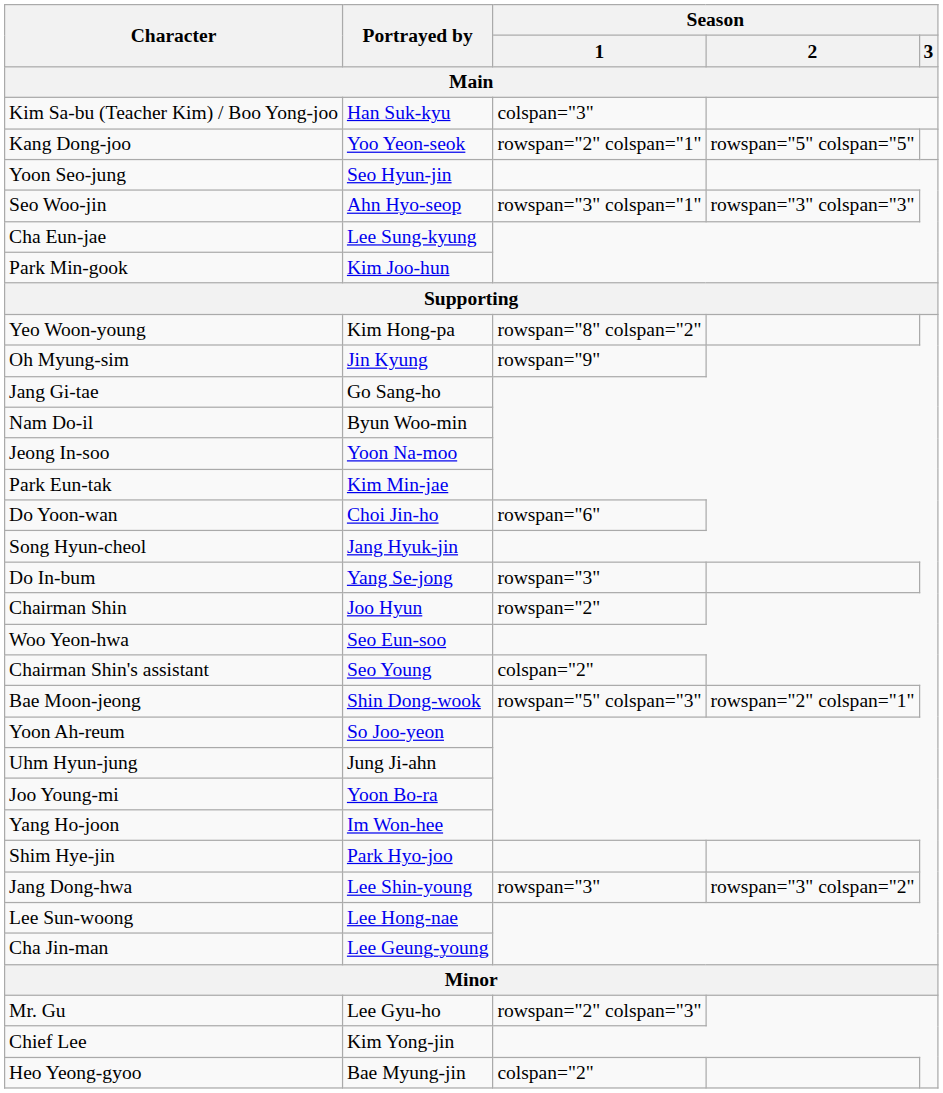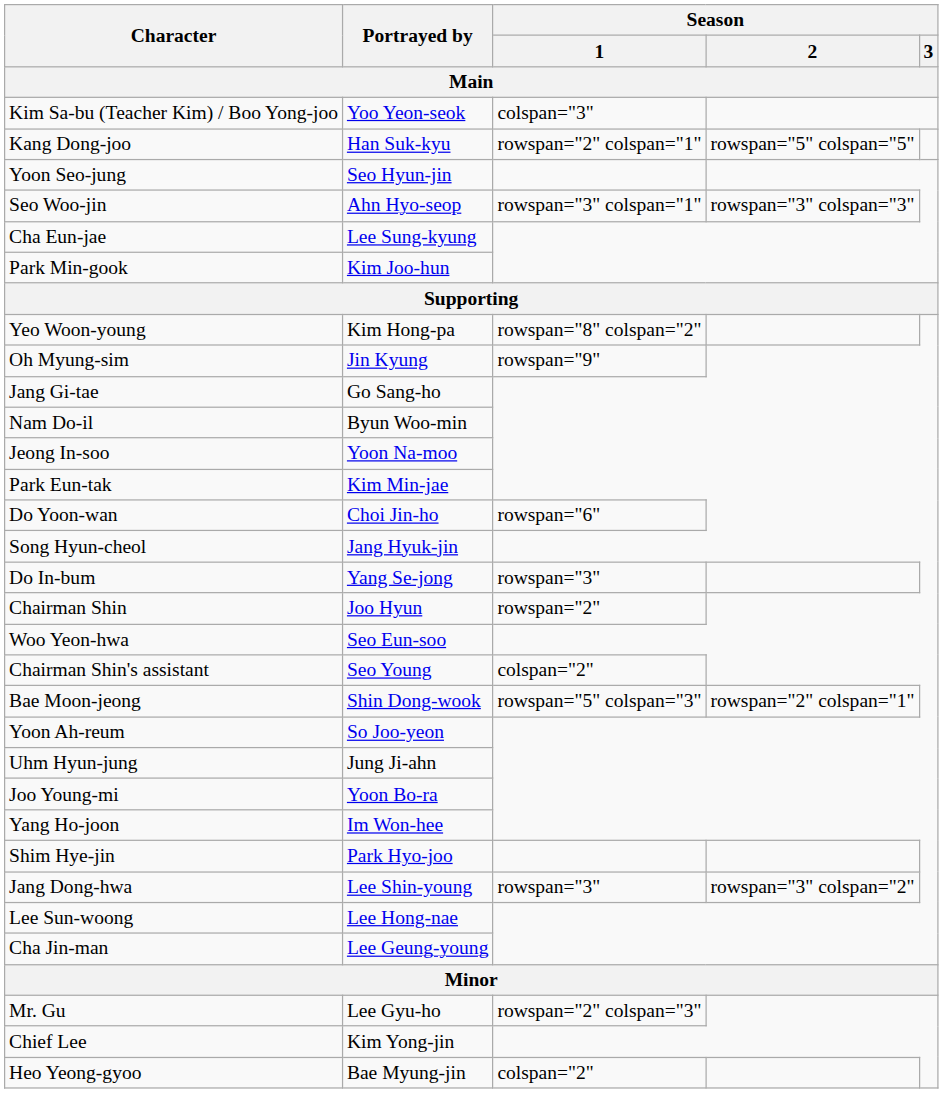Kim Sa-bu (Teacher Kim) / Boo Yong-joo | Portrayed by: Han Suk-kyu -> Yoo Yeon-seok
Kang Dong-joo | Portrayed by: Yoo Yeon-seok -> Han Suk-kyu
